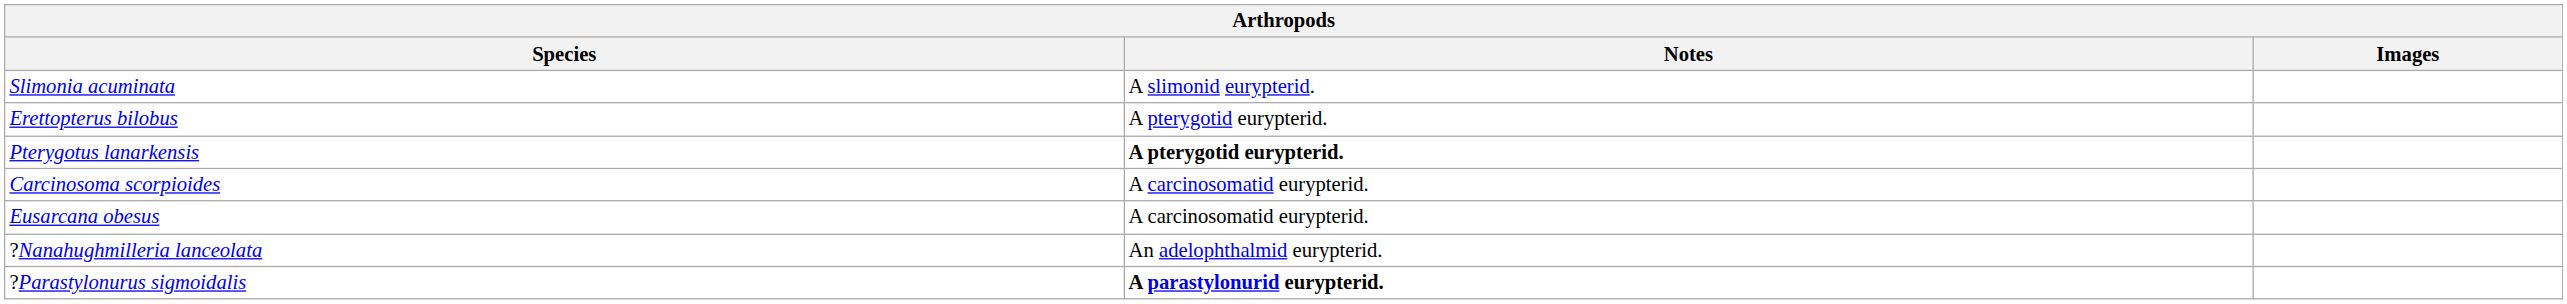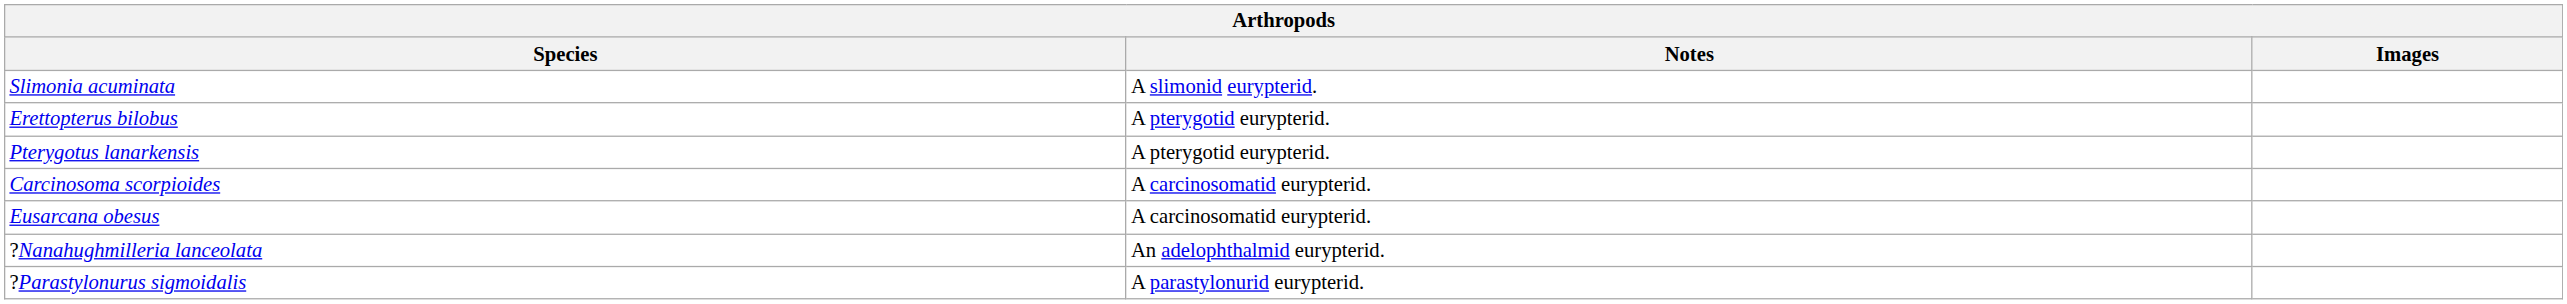Pterygotus lanarkensis | Notes: bold -> normal
?Parastylonurus sigmoidalis | Notes: bold -> normal
